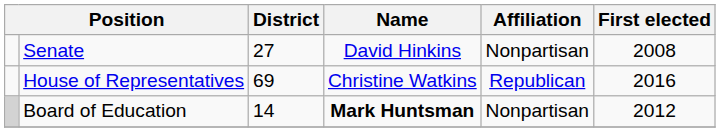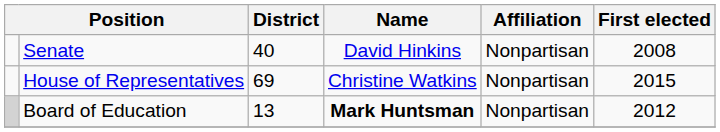Senate | District: 27 -> 40
House of Representatives | Affiliation: Republican -> Nonpartisan
House of Representatives | First elected: 2016 -> 2015
Board of Education | District: 14 -> 13
